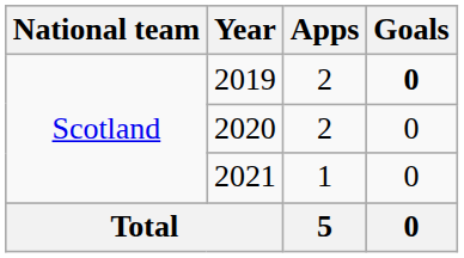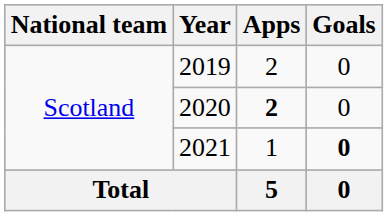2019 | Goals: bold -> normal
2020 | Apps: normal -> bold
2021 | Goals: normal -> bold
